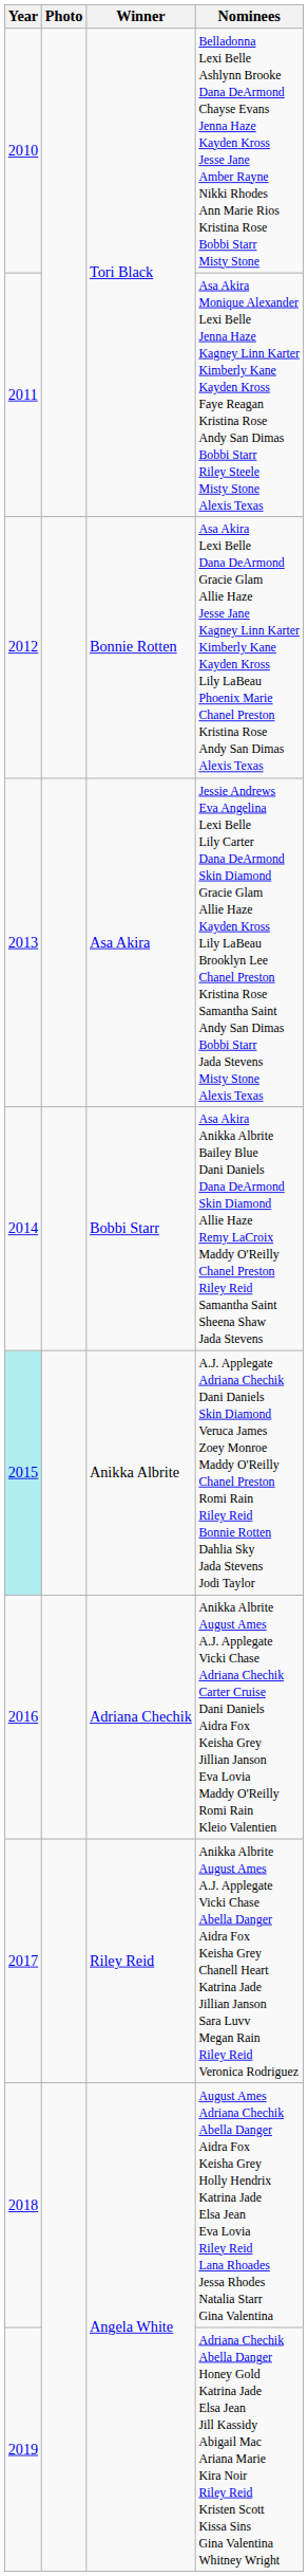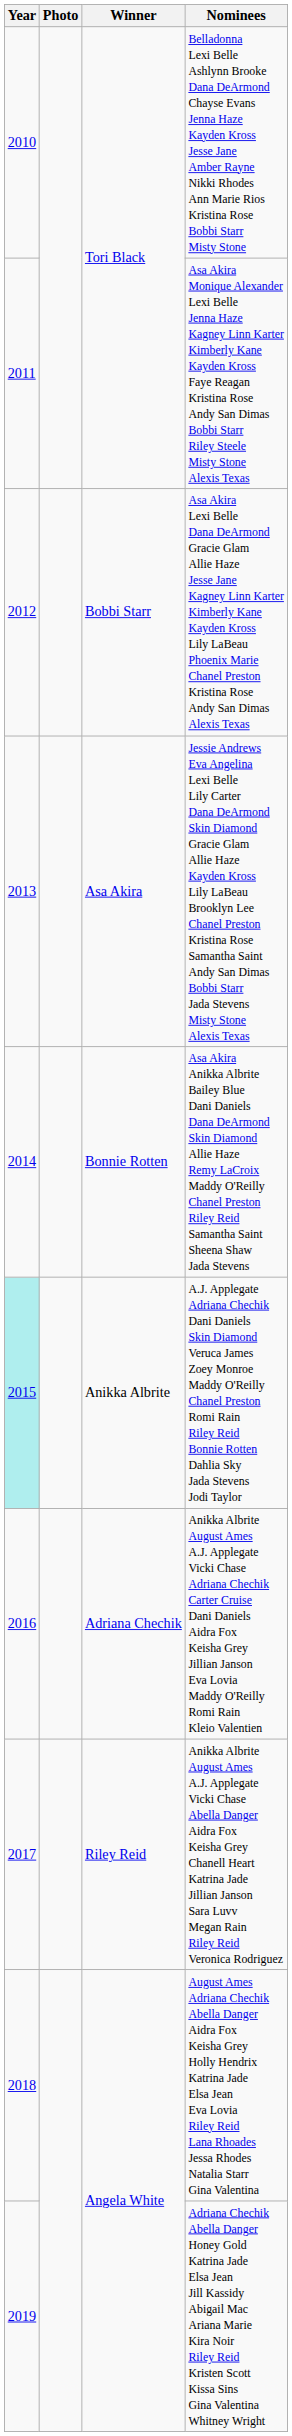row 4 | Winner: Bonnie Rotten -> Bobbi Starr
row 6 | Winner: Bobbi Starr -> Bonnie Rotten
